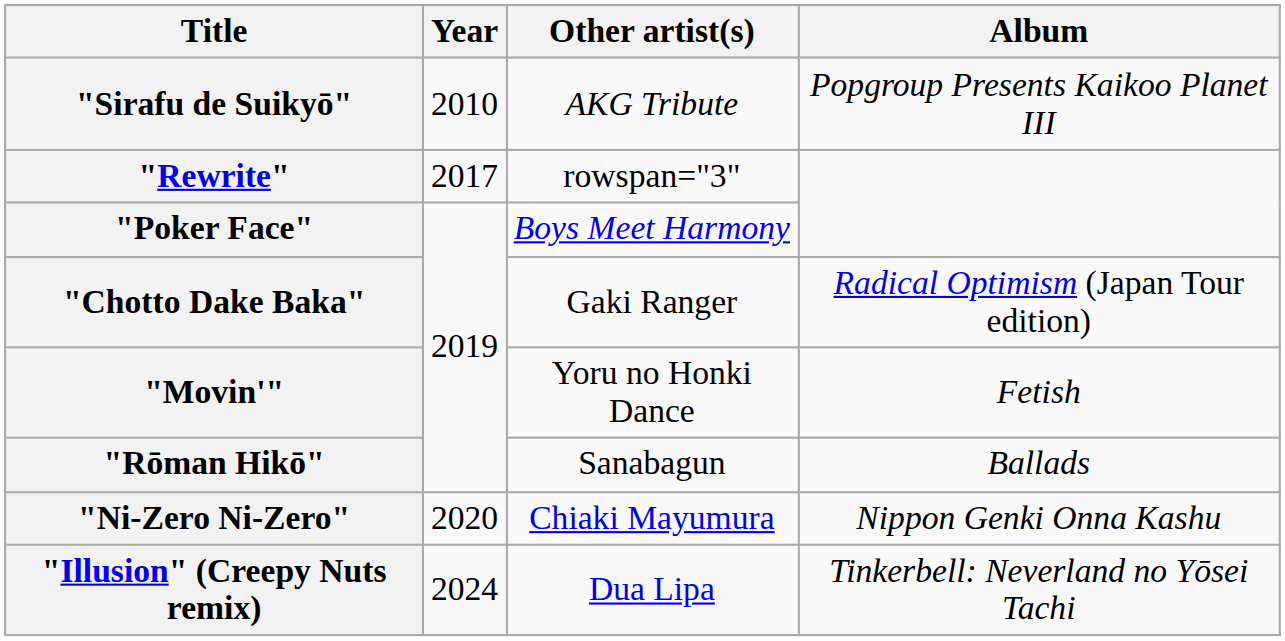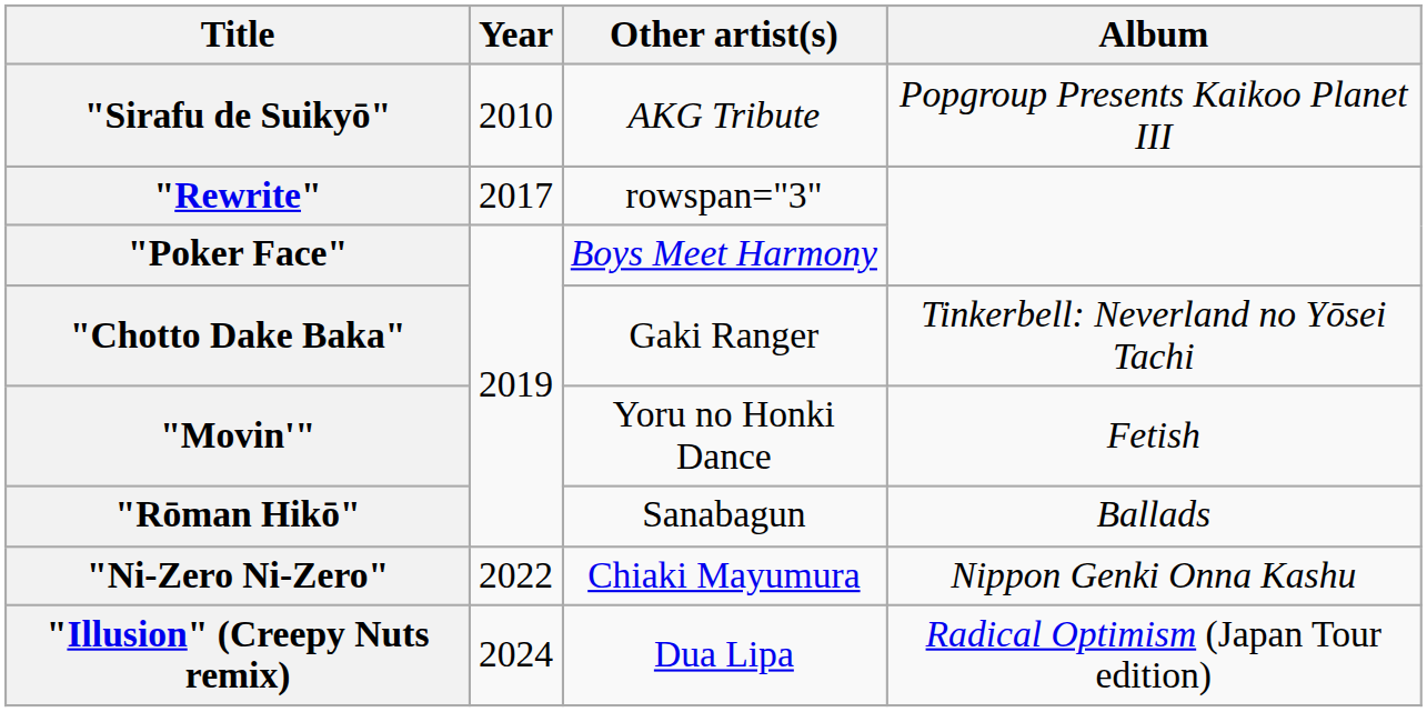"Chotto Dake Baka" | Album: Radical Optimism (Japan Tour edition) -> Tinkerbell: Neverland no Yōsei Tachi
"Ni-Zero Ni-Zero" | Year: 2020 -> 2022
"Illusion" (Creepy Nuts remix) | Album: Tinkerbell: Neverland no Yōsei Tachi -> Radical Optimism (Japan Tour edition)
